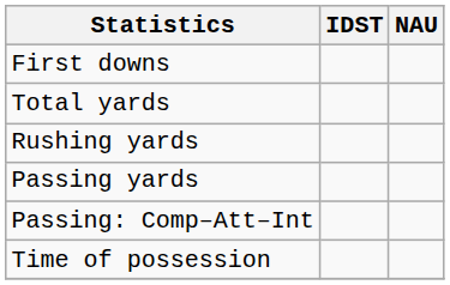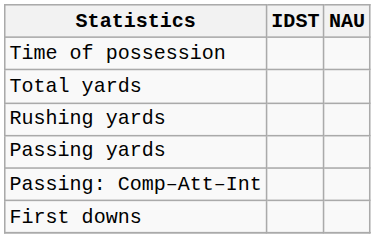rows swapped: First downs <-> Time of possession
